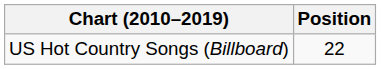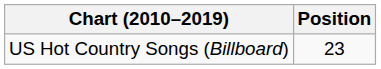US Hot Country Songs (Billboard) | Position: 22 -> 23
